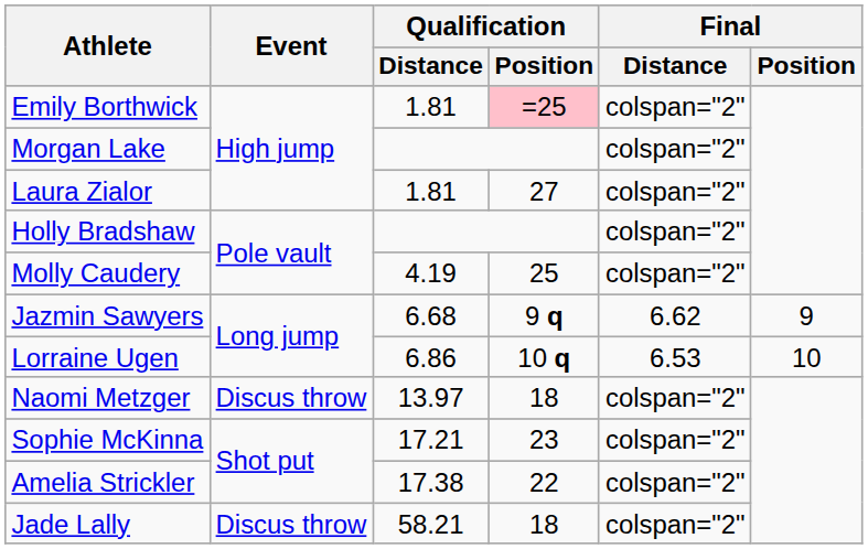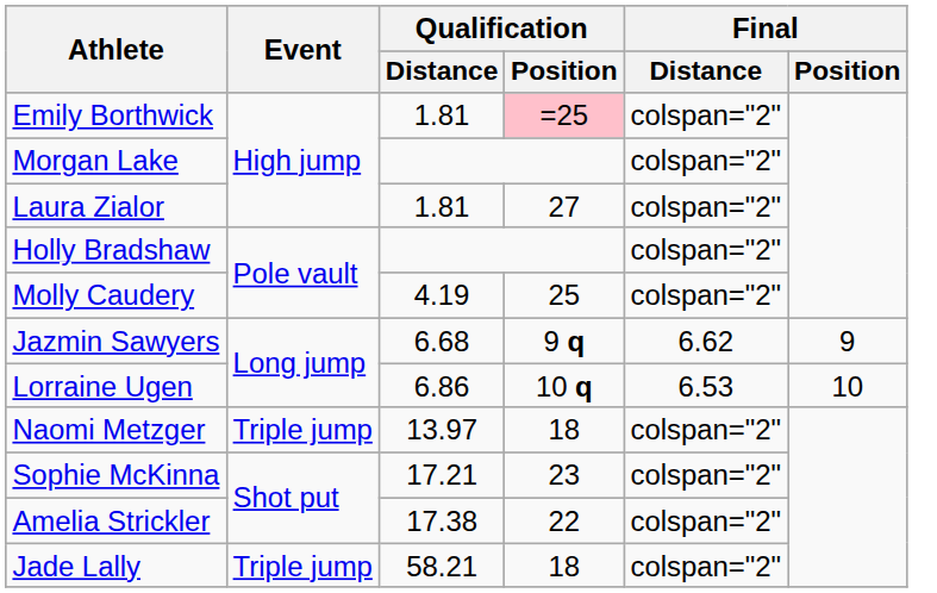Naomi Metzger | Event: Discus throw -> Triple jump
Jade Lally | Event: Discus throw -> Triple jump
